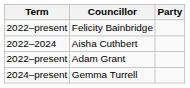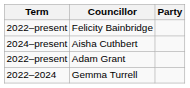Aisha Cuthbert | Term: 2022–2024 -> 2024–present
Gemma Turrell | Term: 2024–present -> 2022–2024
